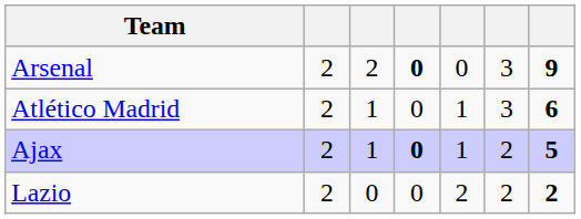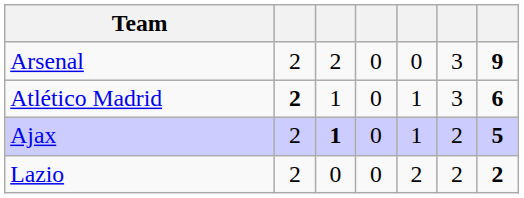Arsenal | column 4: bold -> normal
Atlético Madrid | column 2: normal -> bold
Ajax | column 3: normal -> bold
Ajax | column 4: bold -> normal
